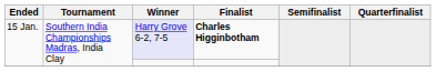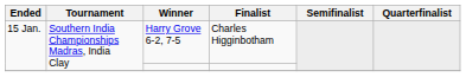Harry Grove 6-2, 7-5 | Winner: lavender background -> no background
Harry Grove 6-2, 7-5 | Finalist: bold -> normal
